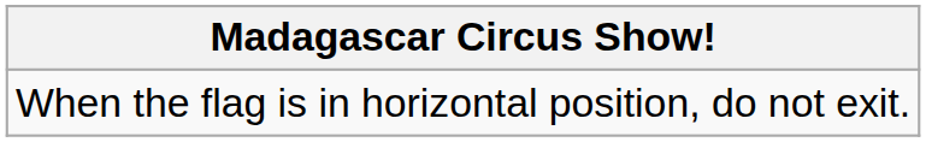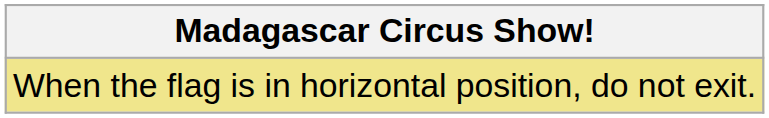row 2 | column 1: no background -> khaki background
